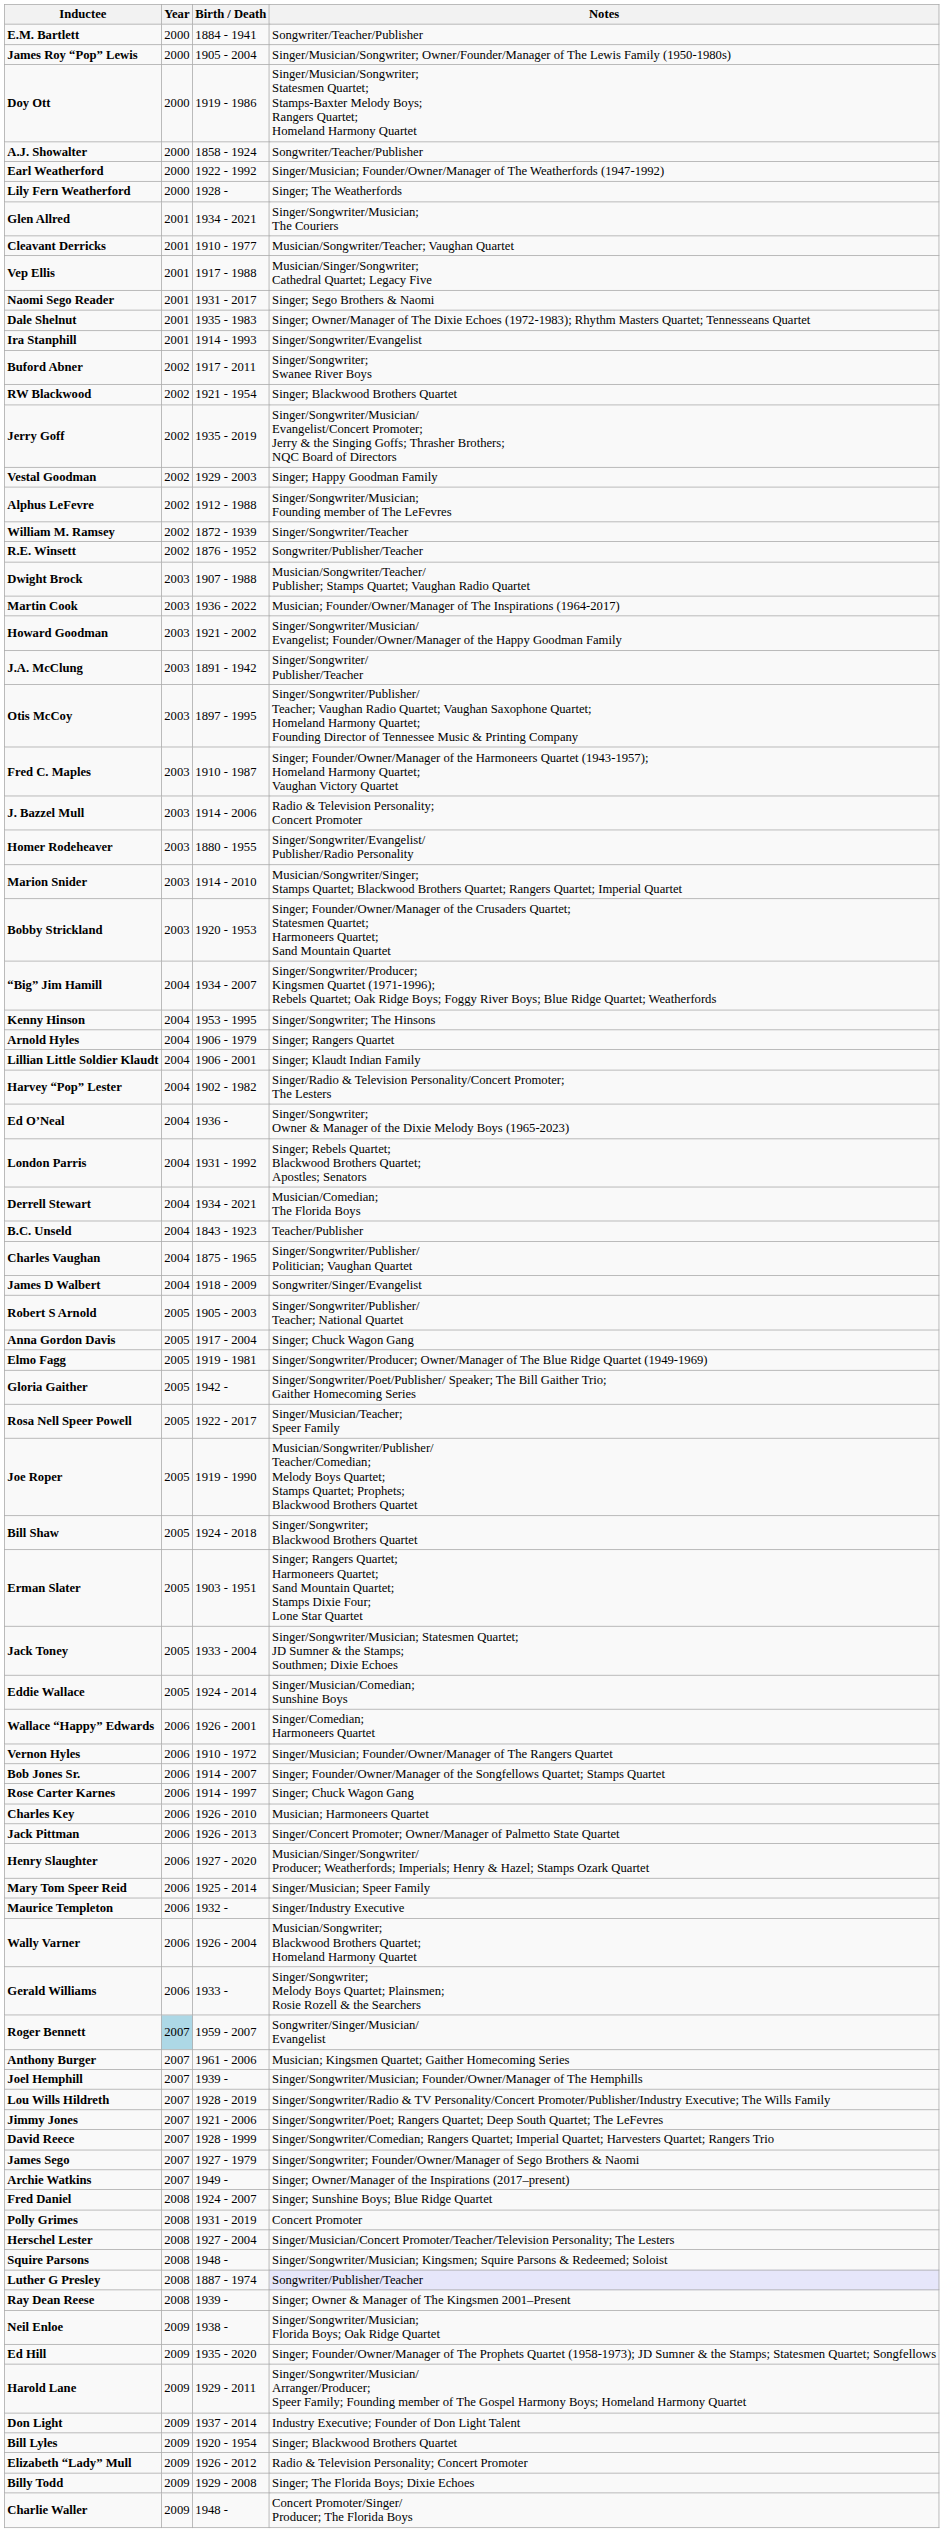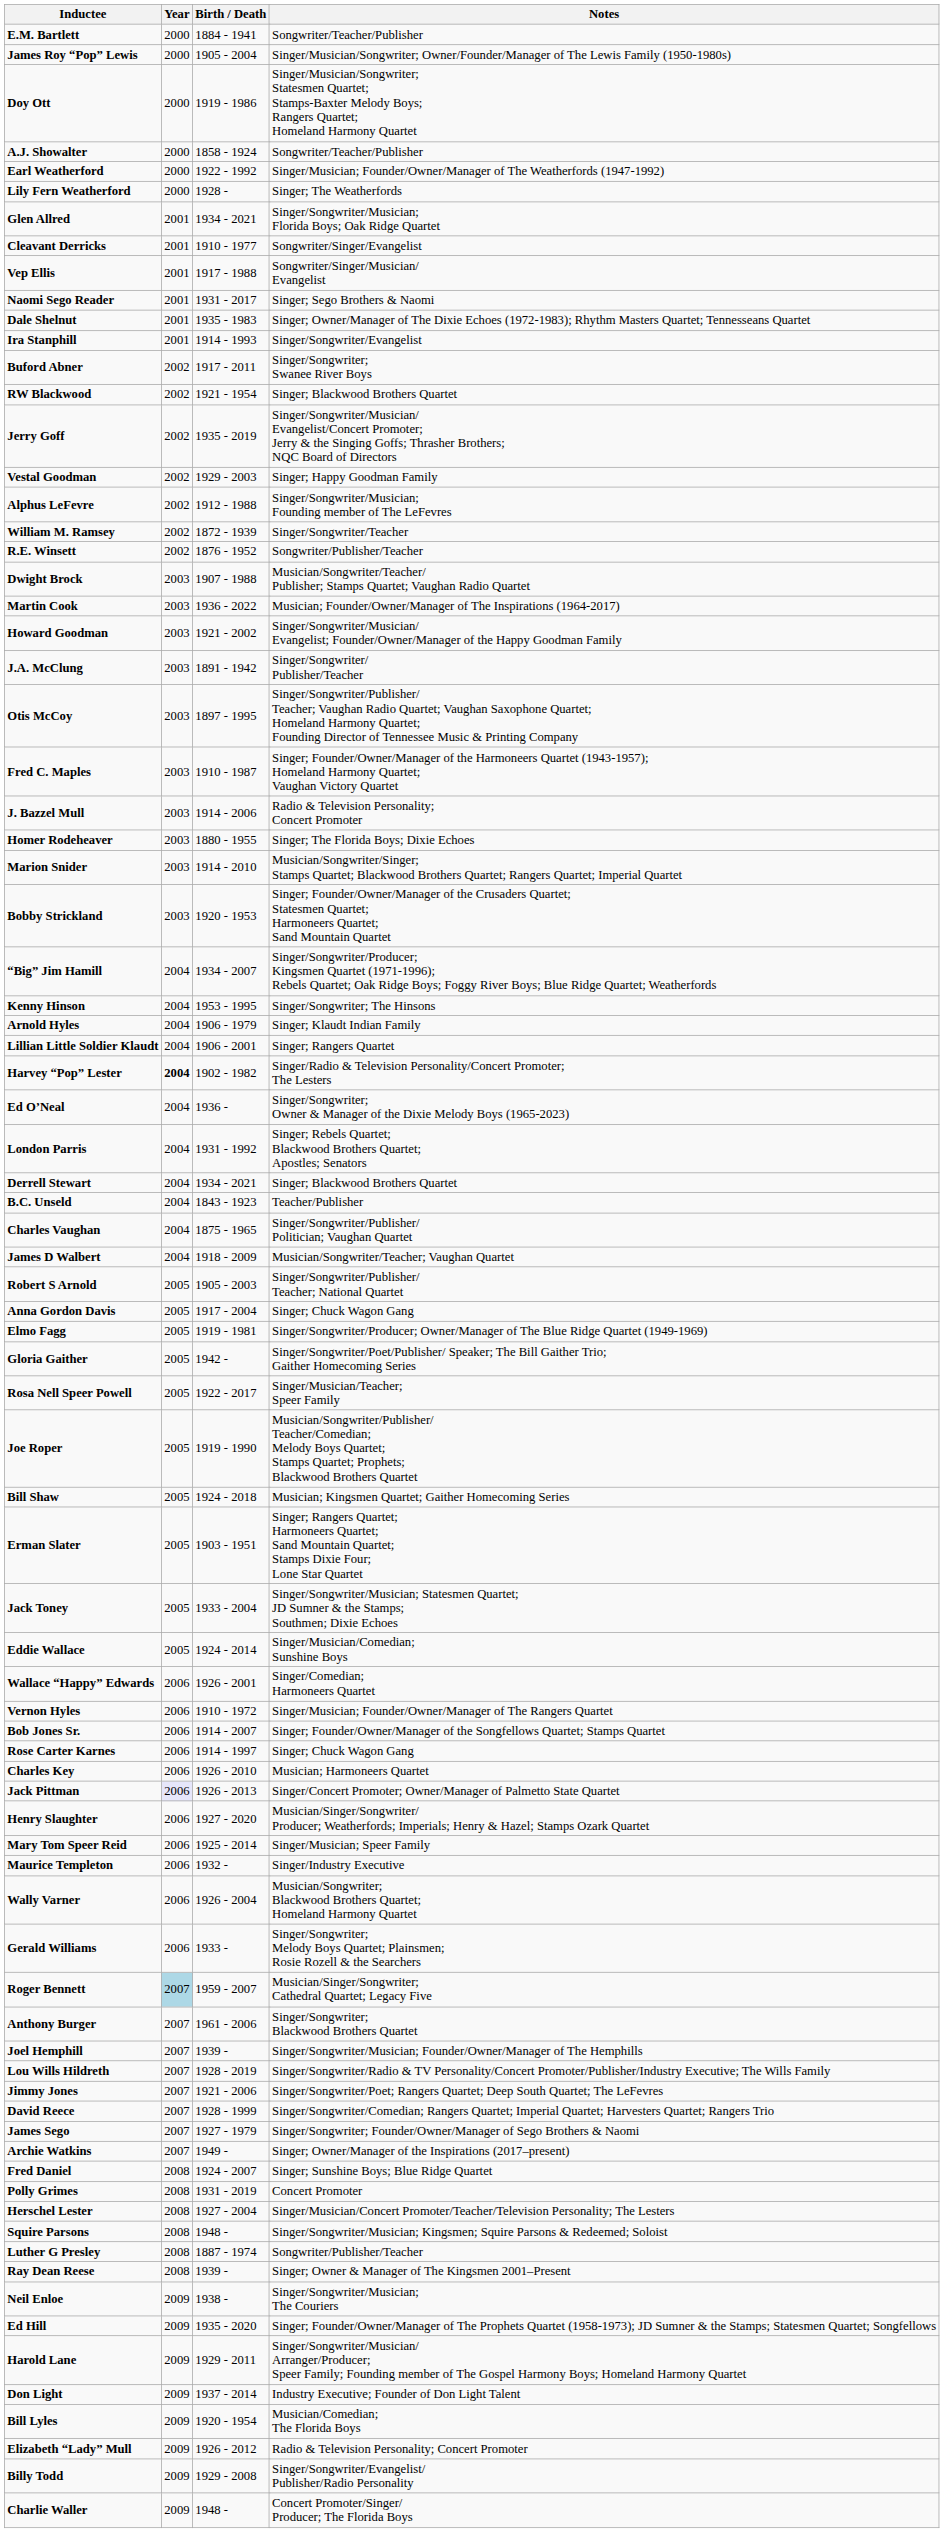Glen Allred | Notes: Singer/Songwriter/Musician; The Couriers -> Singer/Songwriter/Musician; Florida Boys; Oak Ridge Quartet
Cleavant Derricks | Notes: Musician/Songwriter/Teacher; Vaughan Quartet -> Songwriter/Singer/Evangelist
Vep Ellis | Notes: Musician/Singer/Songwriter; Cathedral Quartet; Legacy Five -> Songwriter/Singer/Musician/ Evangelist
Homer Rodeheaver | Notes: Singer/Songwriter/Evangelist/ Publisher/Radio Personality -> Singer; The Florida Boys; Dixie Echoes
Arnold Hyles | Notes: Singer; Rangers Quartet -> Singer; Klaudt Indian Family
Lillian Little Soldier Klaudt | Notes: Singer; Klaudt Indian Family -> Singer; Rangers Quartet
Harvey “Pop” Lester | Year: normal -> bold
Derrell Stewart | Notes: Musician/Comedian; The Florida Boys -> Singer; Blackwood Brothers Quartet
James D Walbert | Notes: Songwriter/Singer/Evangelist -> Musician/Songwriter/Teacher; Vaughan Quartet
Bill Shaw | Notes: Singer/Songwriter; Blackwood Brothers Quartet -> Musician; Kingsmen Quartet; Gaither Homecoming Series
Jack Pittman | Year: no background -> lavender background
Roger Bennett | Notes: Songwriter/Singer/Musician/ Evangelist -> Musician/Singer/Songwriter; Cathedral Quartet; Legacy Five
Anthony Burger | Notes: Musician; Kingsmen Quartet; Gaither Homecoming Series -> Singer/Songwriter; Blackwood Brothers Quartet
Luther G Presley | Notes: lavender background -> no background
Neil Enloe | Notes: Singer/Songwriter/Musician; Florida Boys; Oak Ridge Quartet -> Singer/Songwriter/Musician; The Couriers
Bill Lyles | Notes: Singer; Blackwood Brothers Quartet -> Musician/Comedian; The Florida Boys
Billy Todd | Notes: Singer; The Florida Boys; Dixie Echoes -> Singer/Songwriter/Evangelist/ Publisher/Radio Personality
